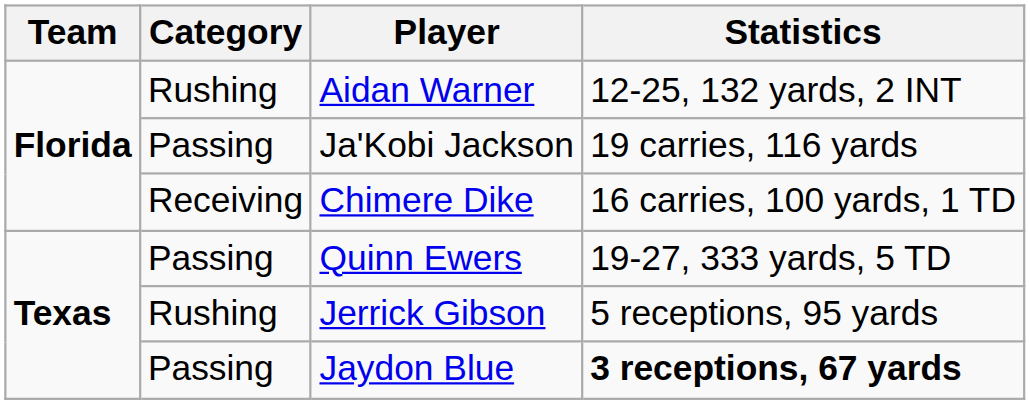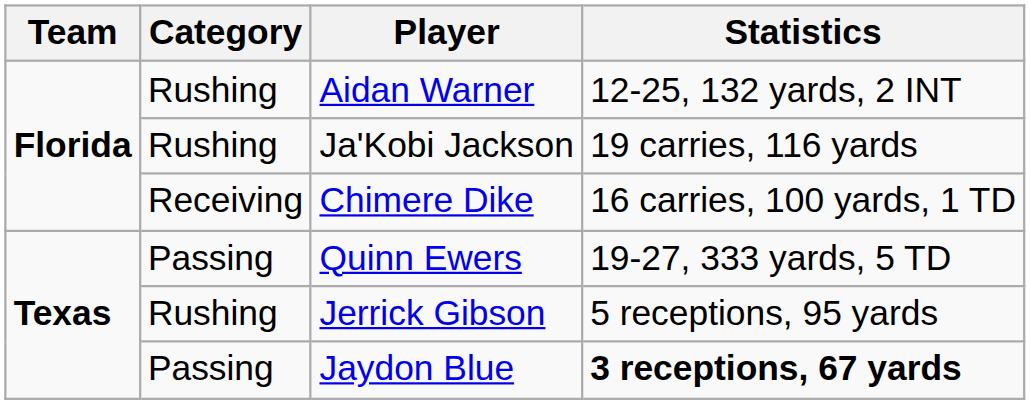Ja'Kobi Jackson | Category: Passing -> Rushing
